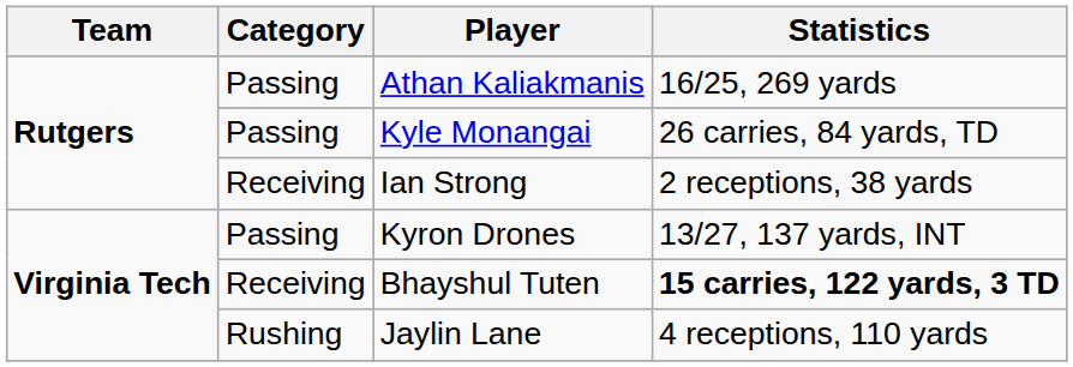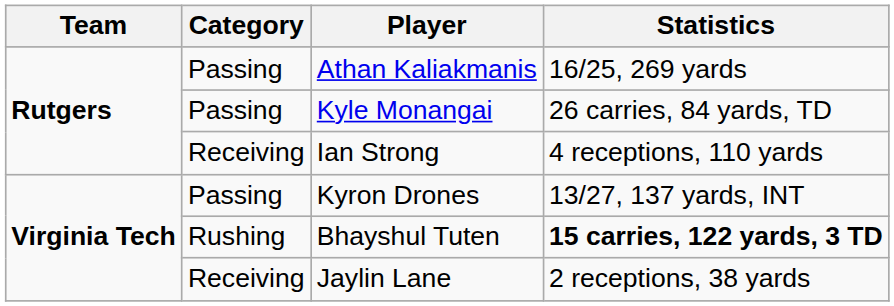Ian Strong | Statistics: 2 receptions, 38 yards -> 4 receptions, 110 yards
Bhayshul Tuten | Category: Receiving -> Rushing
Jaylin Lane | Category: Rushing -> Receiving
Jaylin Lane | Statistics: 4 receptions, 110 yards -> 2 receptions, 38 yards
